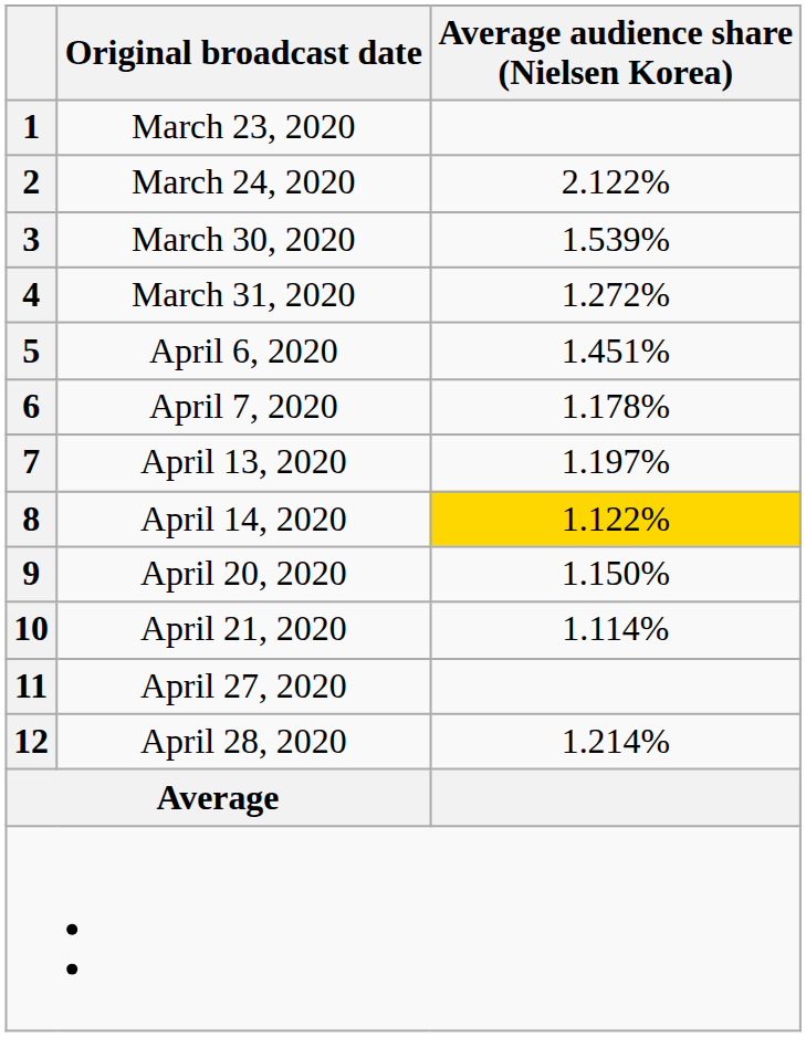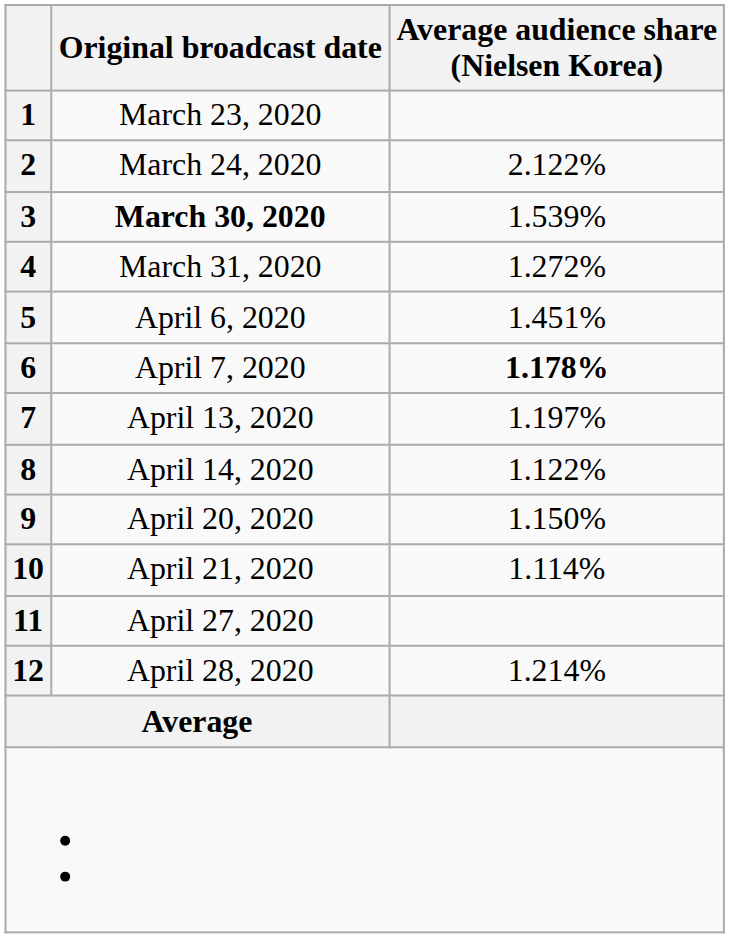3 | Original broadcast date: normal -> bold
6 | Average audience share (Nielsen Korea): normal -> bold
8 | Average audience share (Nielsen Korea): gold background -> no background
